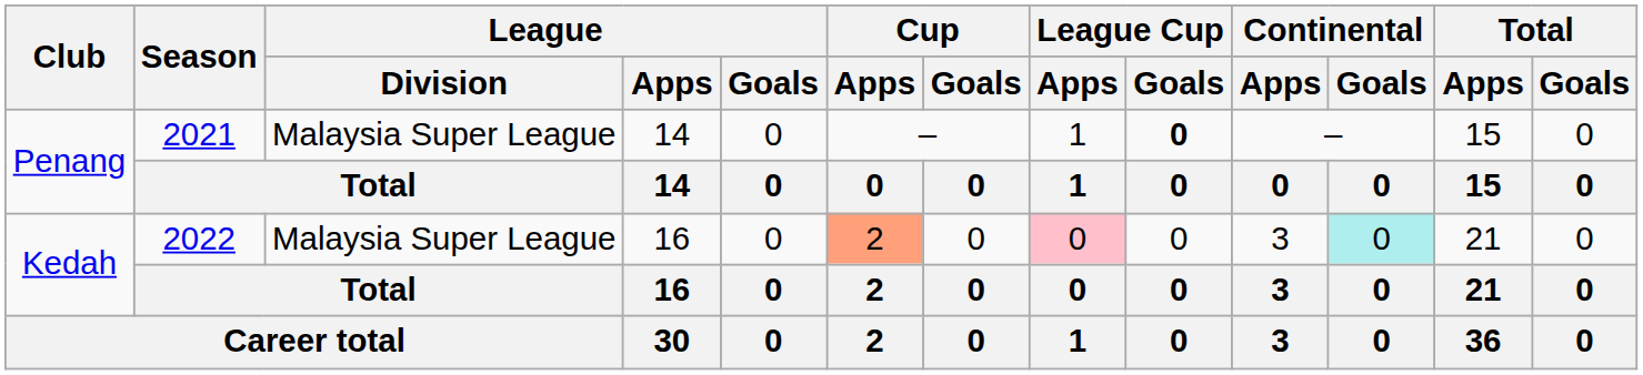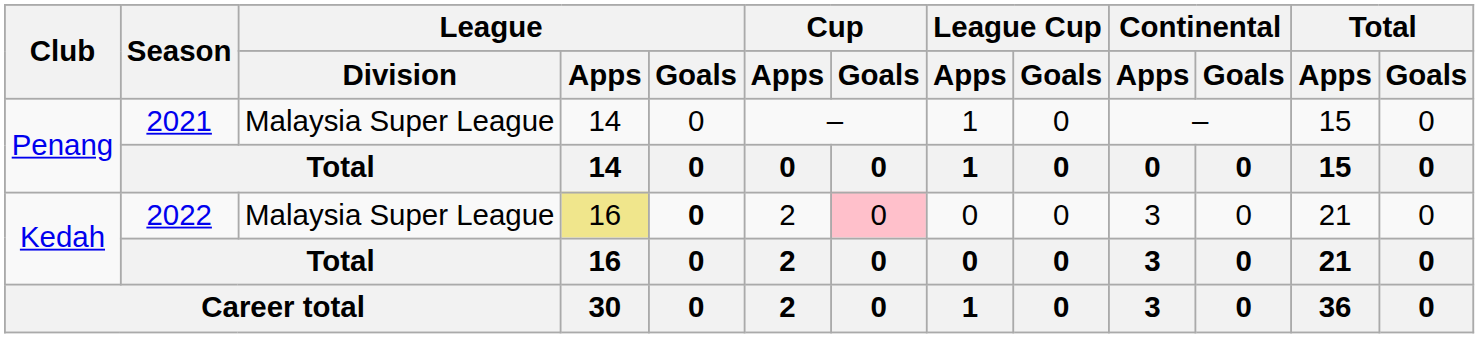Penang / 2021 | League Cup / Goals: bold -> normal
Kedah / 2022 | League / Apps: no background -> khaki background
Kedah / 2022 | League / Goals: normal -> bold
Kedah / 2022 | Cup / Apps: lightsalmon background -> no background
Kedah / 2022 | Cup / Goals: no background -> pink background
Kedah / 2022 | League Cup / Apps: pink background -> no background
Kedah / 2022 | Continental / Goals: paleturquoise background -> no background
